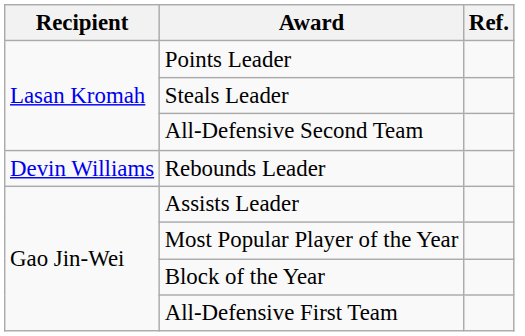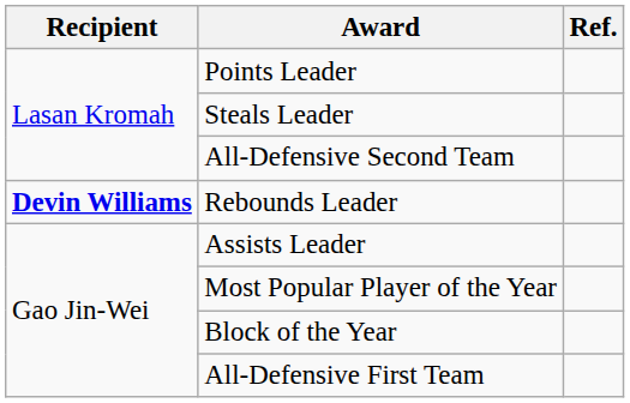Rebounds Leader | Recipient: normal -> bold
